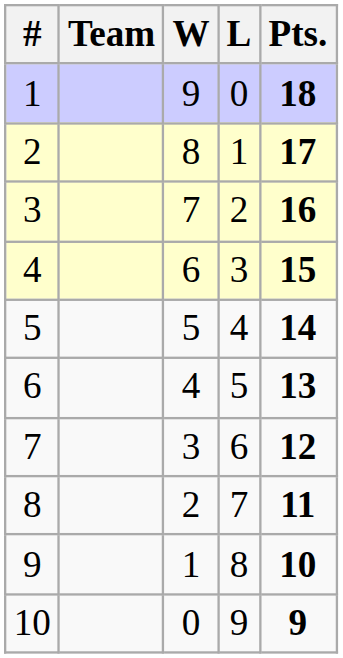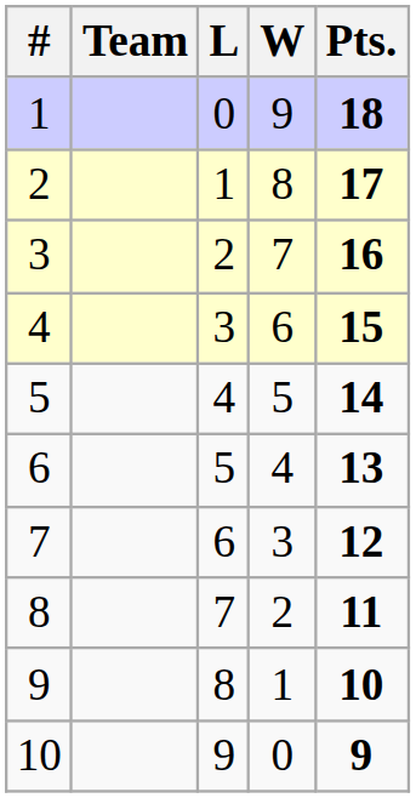columns swapped: W <-> L
